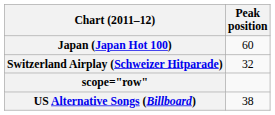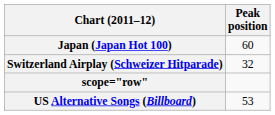US Alternative Songs (Billboard) | Peak position: 38 -> 53
